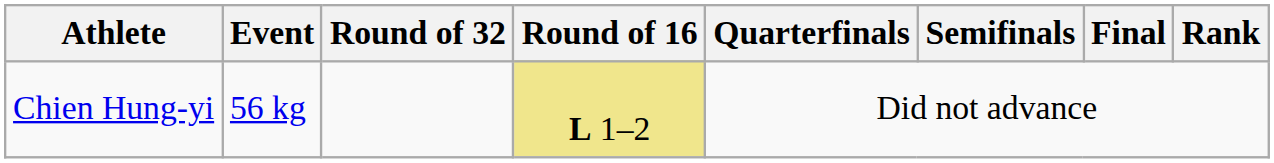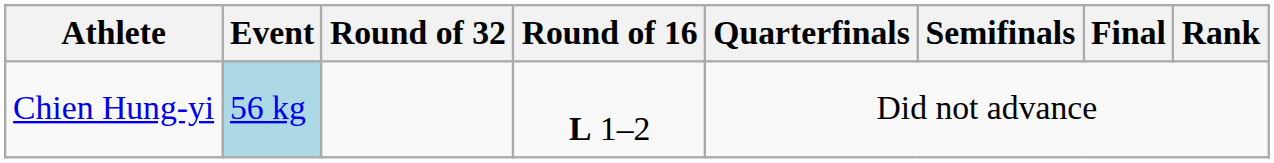Chien Hung-yi | Event: no background -> lightblue background
Chien Hung-yi | Round of 16: khaki background -> no background
